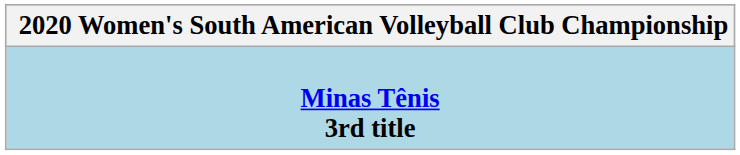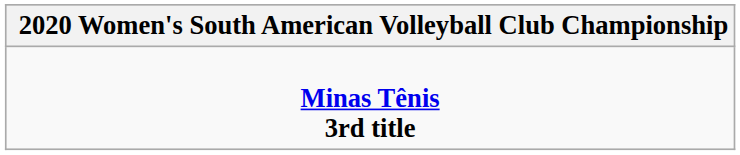row 2 | column 1: lightblue background -> no background
